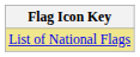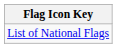row 2 | column 1: khaki background -> no background
